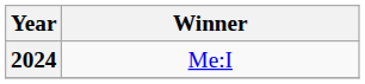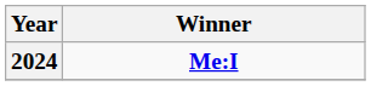2024 | Winner: normal -> bold
